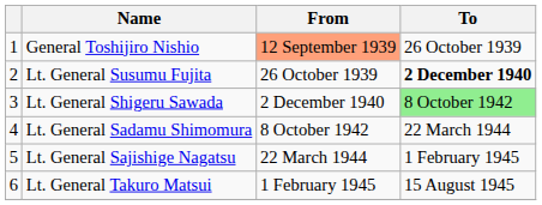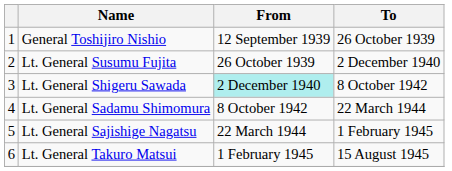General Toshijiro Nishio | From: lightsalmon background -> no background
Lt. General Susumu Fujita | To: bold -> normal
Lt. General Shigeru Sawada | From: no background -> paleturquoise background
Lt. General Shigeru Sawada | To: lightgreen background -> no background
